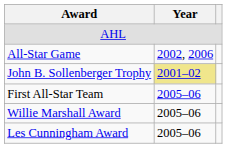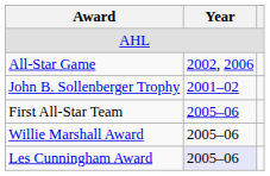John B. Sollenberger Trophy | Year: khaki background -> no background
Les Cunningham Award | Year: no background -> lavender background
